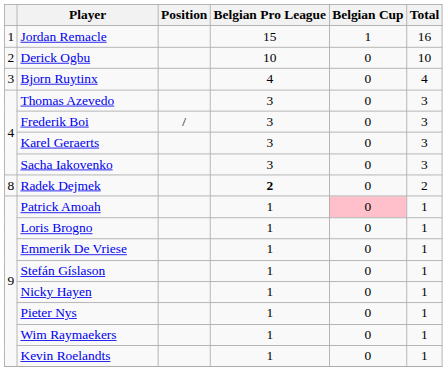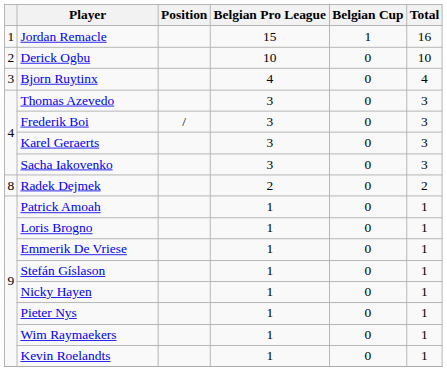Radek Dejmek | Belgian Pro League: bold -> normal
Patrick Amoah | Belgian Cup: pink background -> no background
